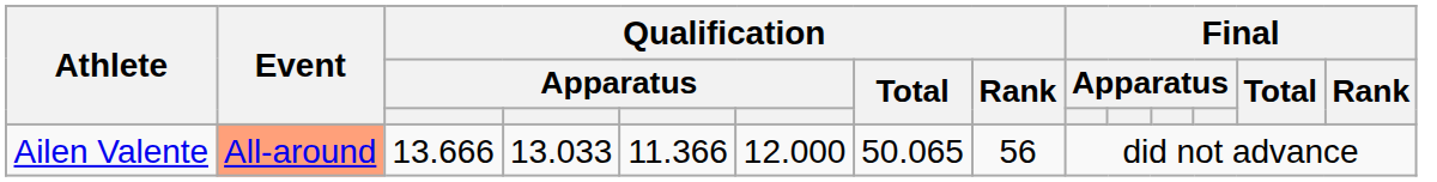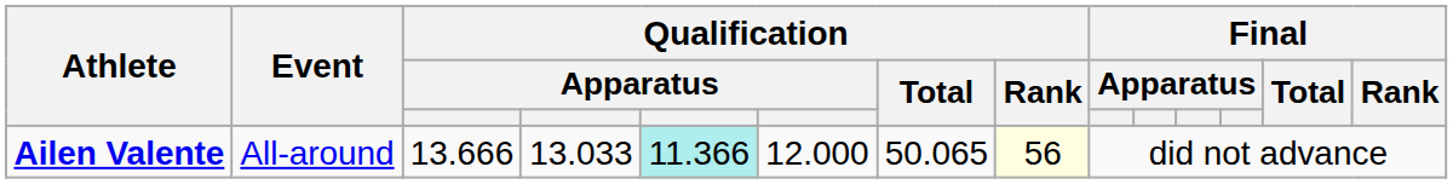row 4 | Athlete: normal -> bold
row 4 | Event: lightsalmon background -> no background
row 4 | column 5: no background -> paleturquoise background
row 4 | Qualification / Rank: no background -> lightyellow background
